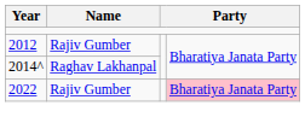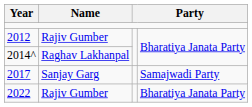+ row: 2017 | Sanjay Garg | Samajwadi Party
2022 | column 4: pink background -> no background
